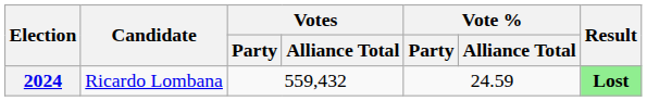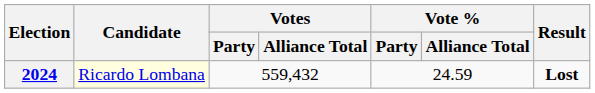2024 | Candidate: no background -> lightyellow background
2024 | Result: lightgreen background -> no background
